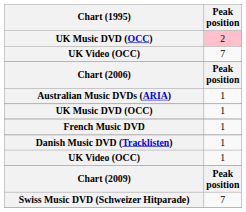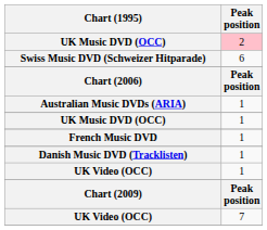row 3 | Chart (1995): UK Video (OCC) -> Swiss Music DVD (Schweizer Hitparade)
row 3 | Peak position: 7 -> 6
row 11 | Chart (1995): Swiss Music DVD (Schweizer Hitparade) -> UK Video (OCC)
